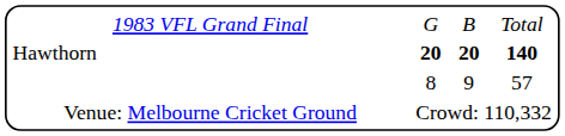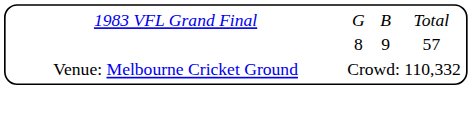- row: Hawthorn | 20 | 20 | 140
